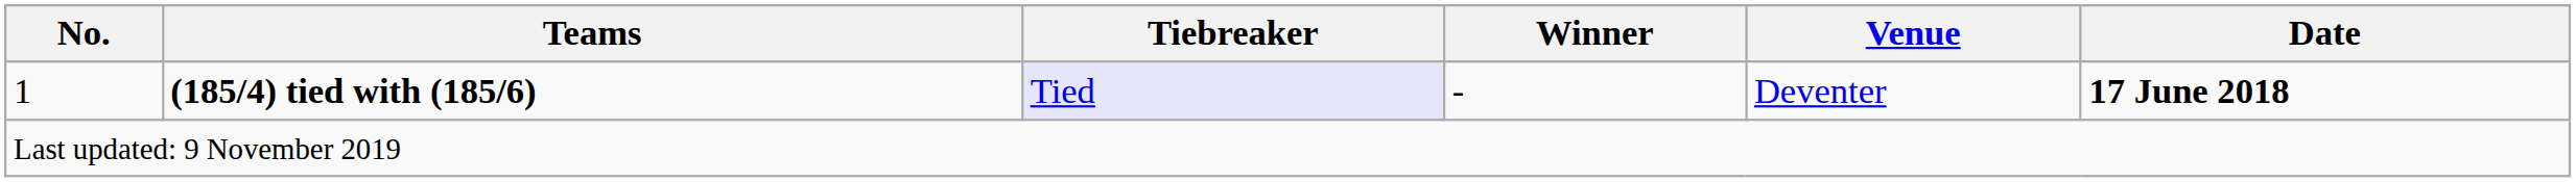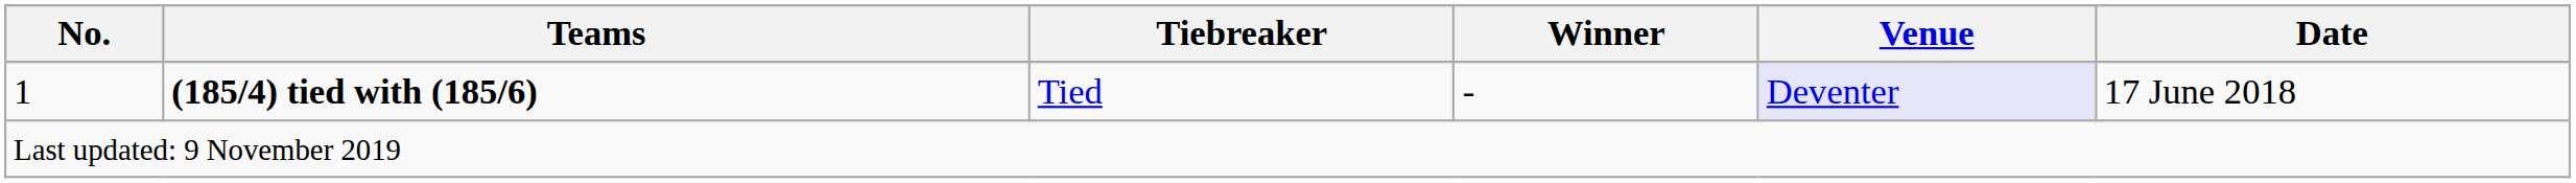1 | Tiebreaker: lavender background -> no background
1 | Venue: no background -> lavender background
1 | Date: bold -> normal
